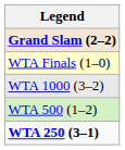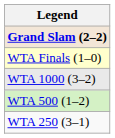row 6 | column 1: bold -> normal
